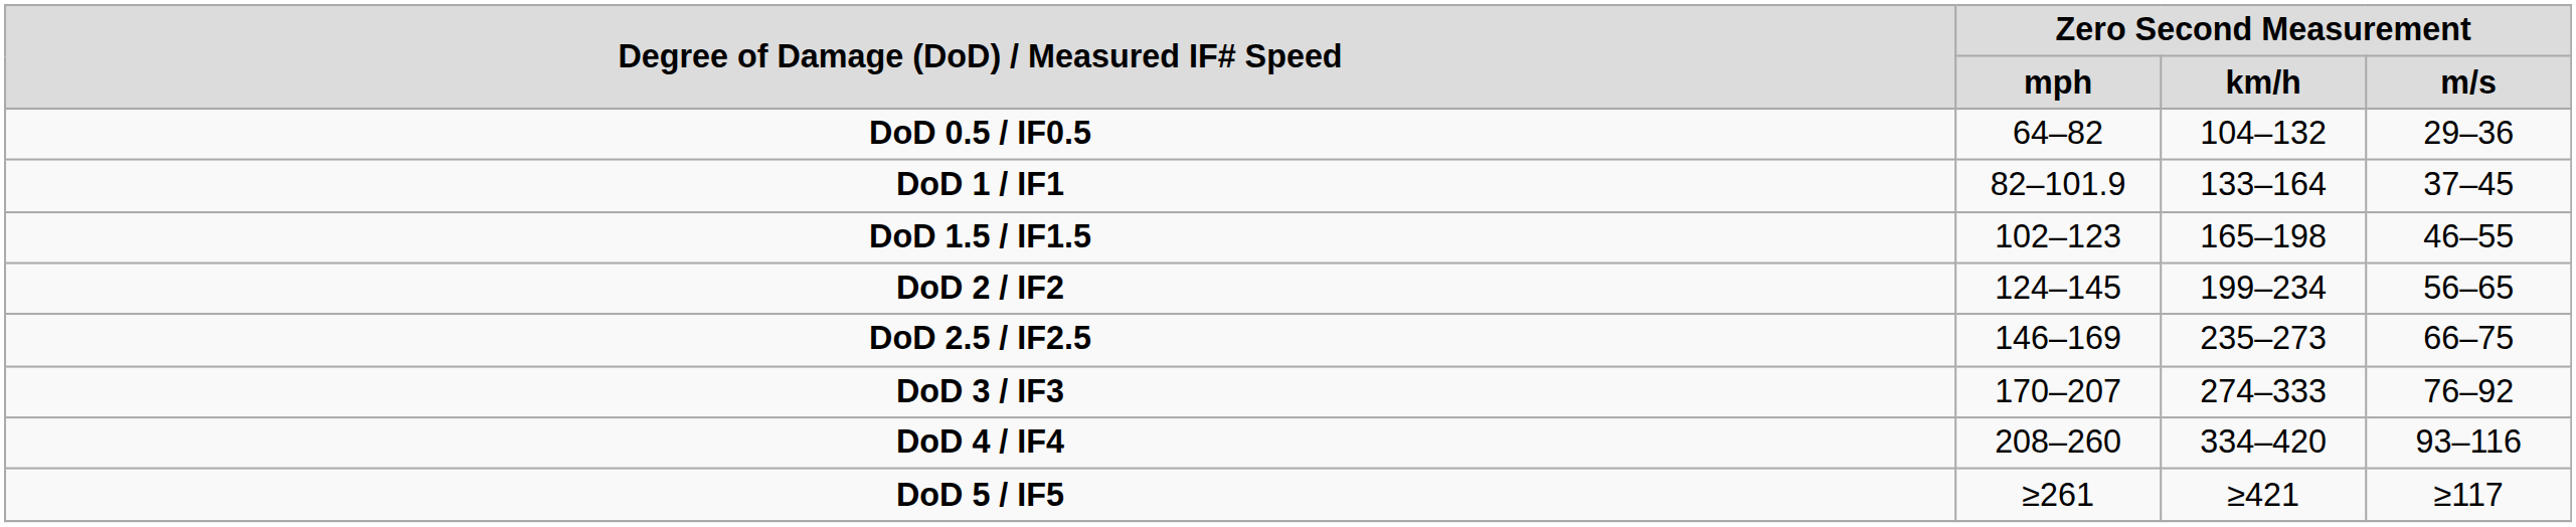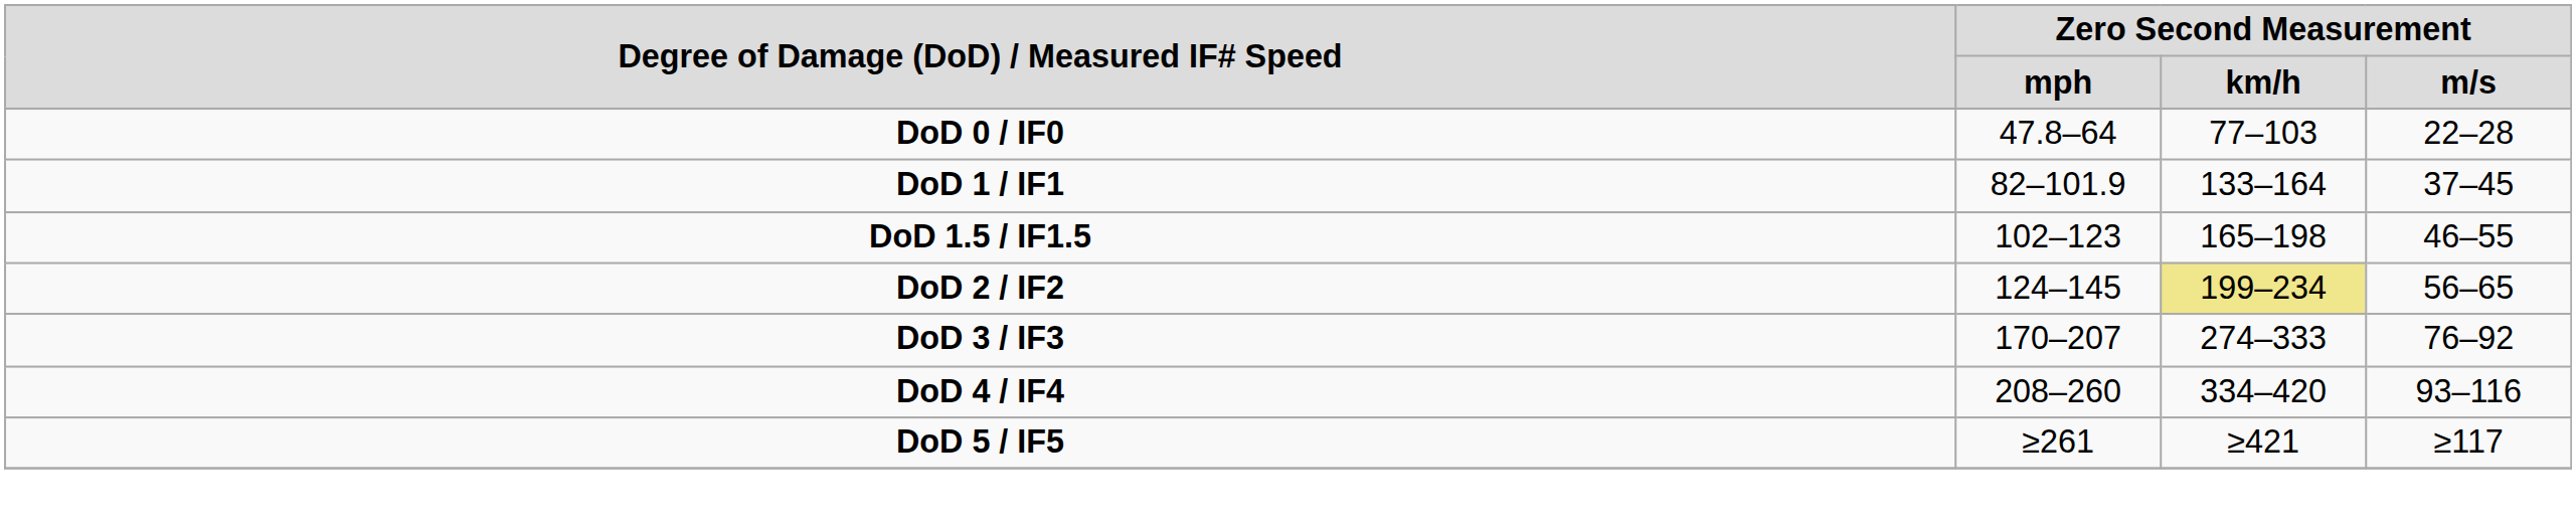+ row: DoD 0 / IF0 | 47.8–64 | 77–103 | 22–28
- row: DoD 0.5 / IF0.5 | 64–82 | 104–132 | 29–36
DoD 2 / IF2 | column 3: no background -> khaki background
- row: DoD 2.5 / IF2.5 | 146–169 | 235–273 | 66–75
